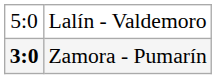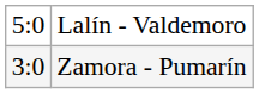Zamora - Pumarín | column 1: bold -> normal
